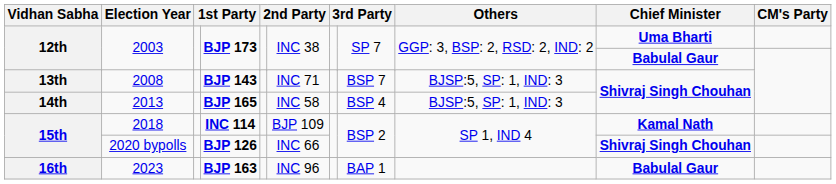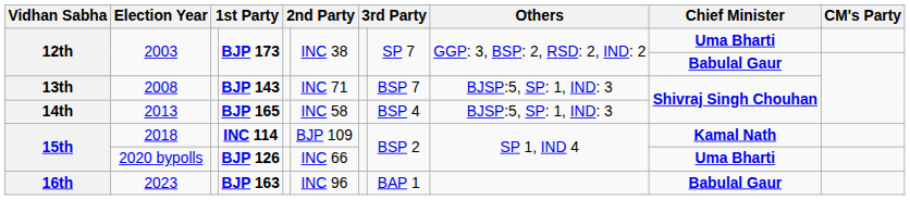2020 bypolls | Chief Minister: Shivraj Singh Chouhan -> Uma Bharti
